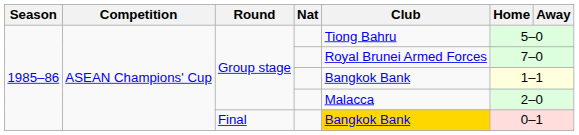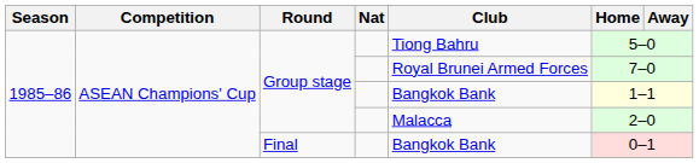Final | Club: gold background -> no background
